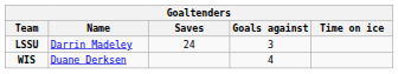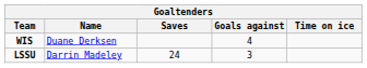rows swapped: WIS <-> LSSU
